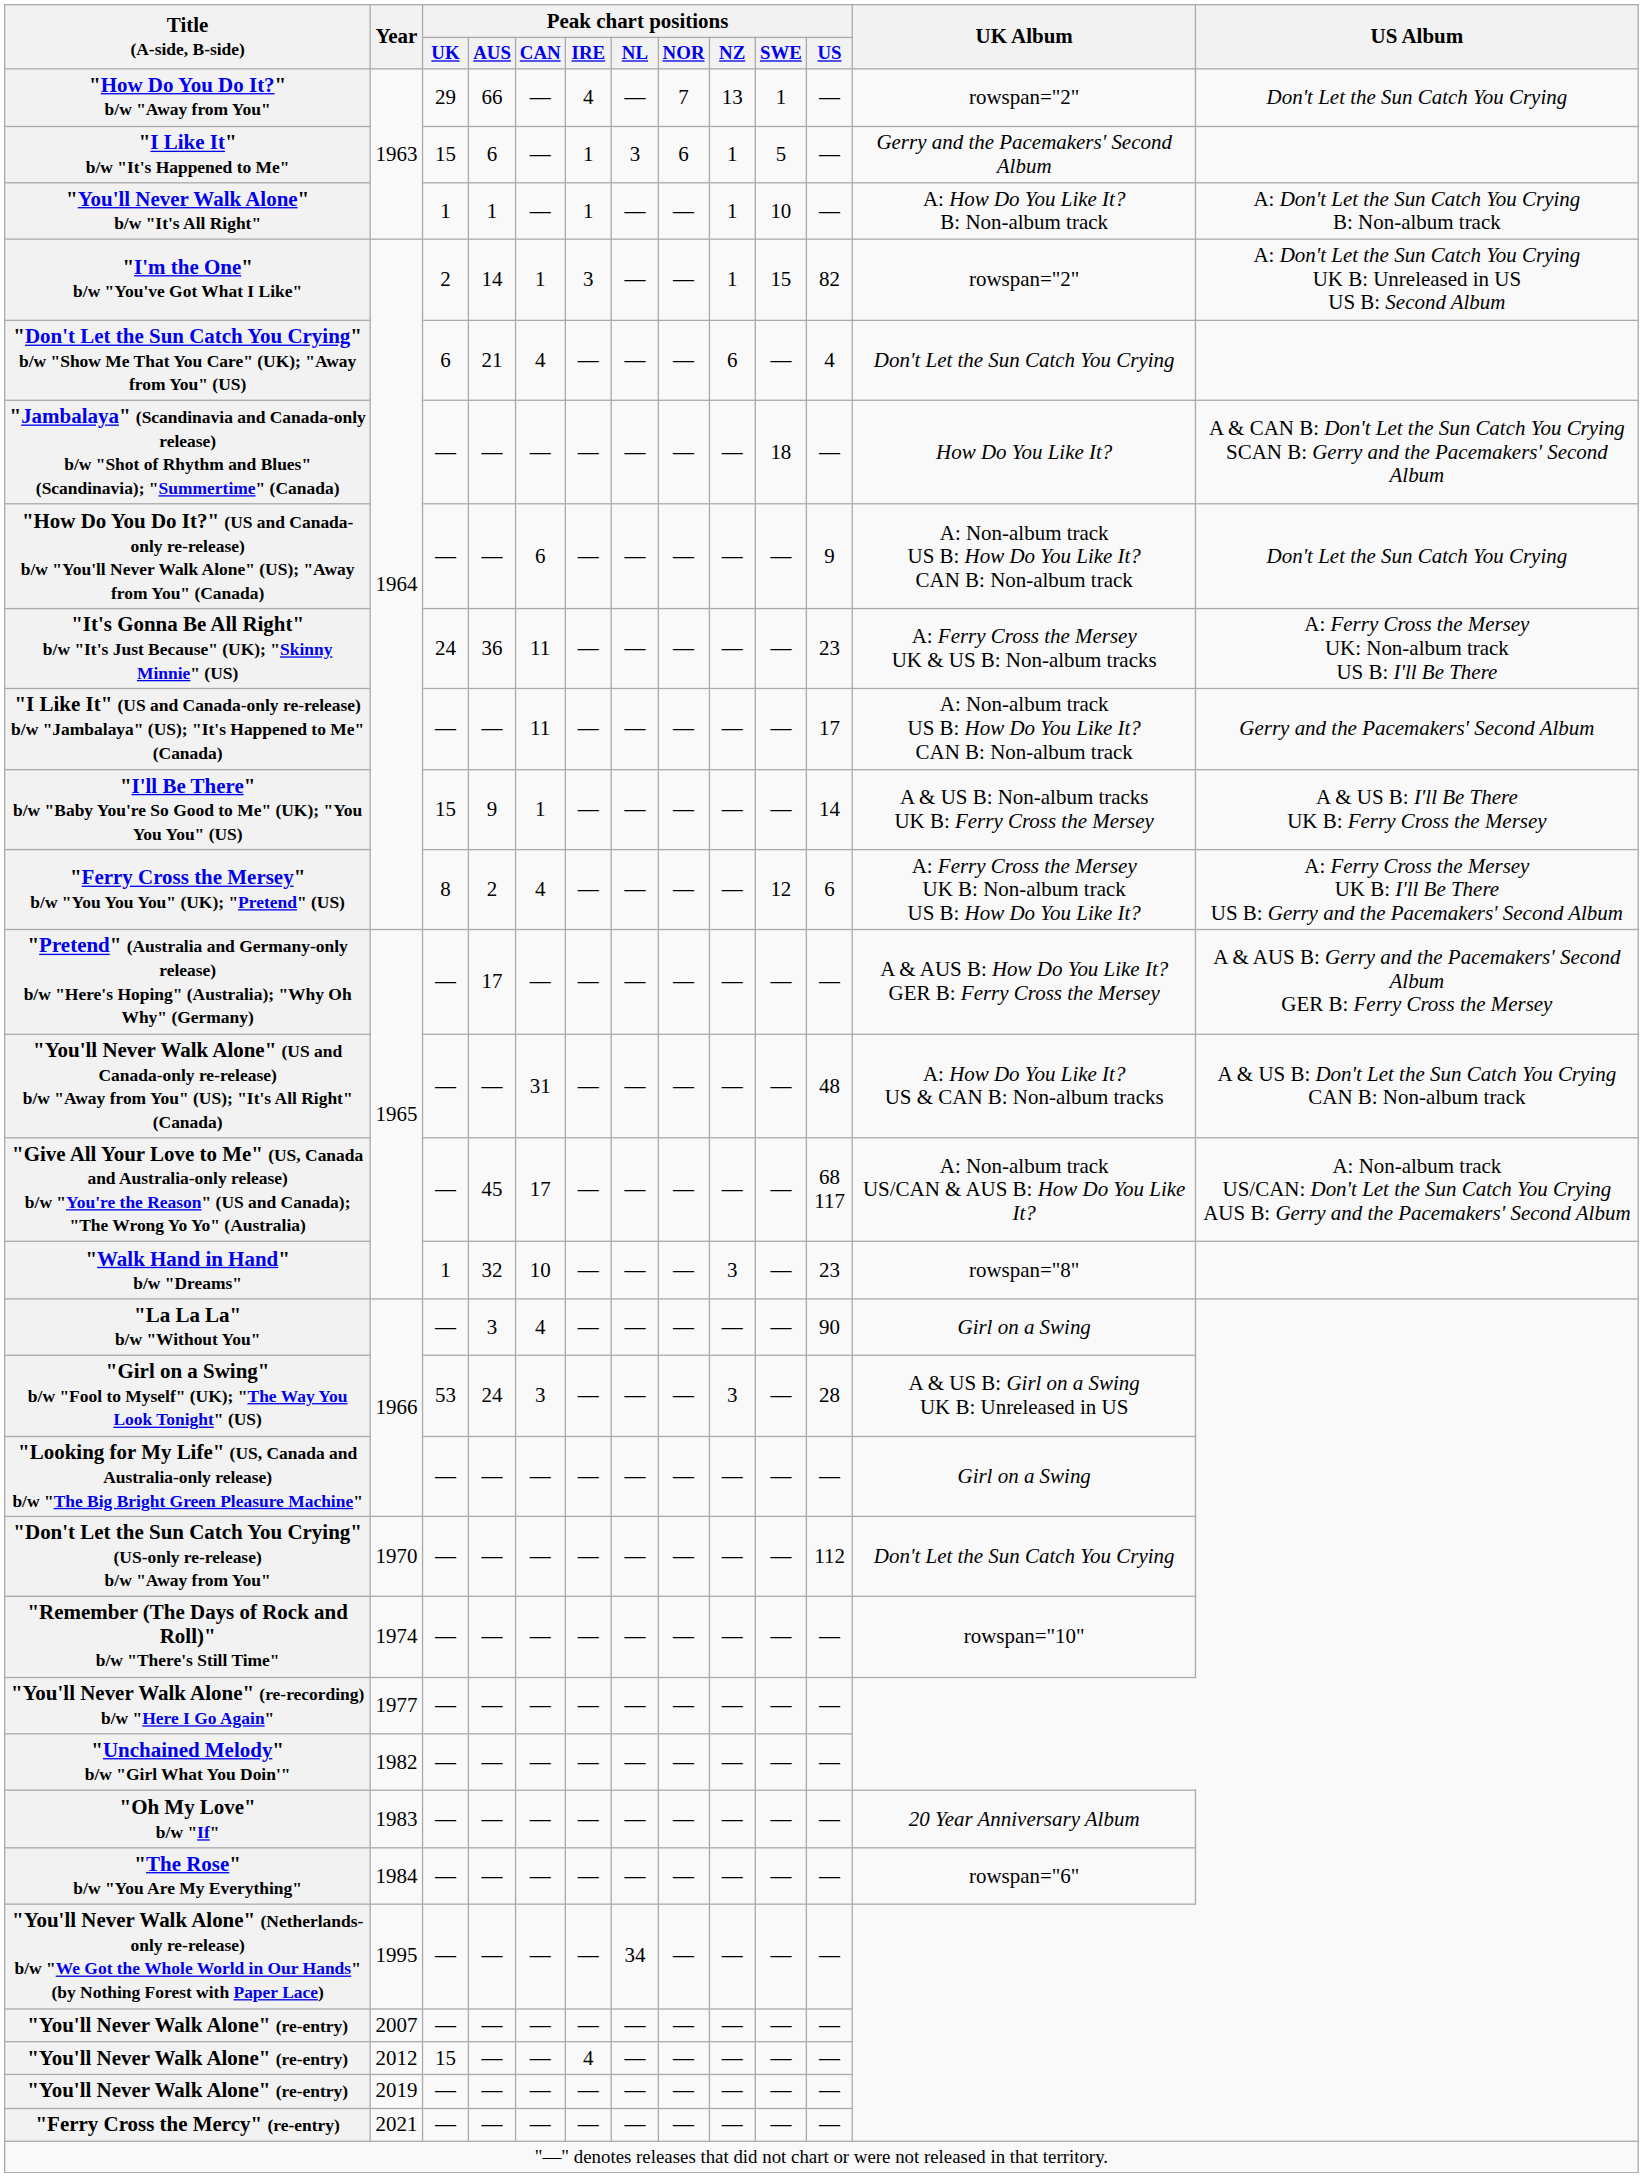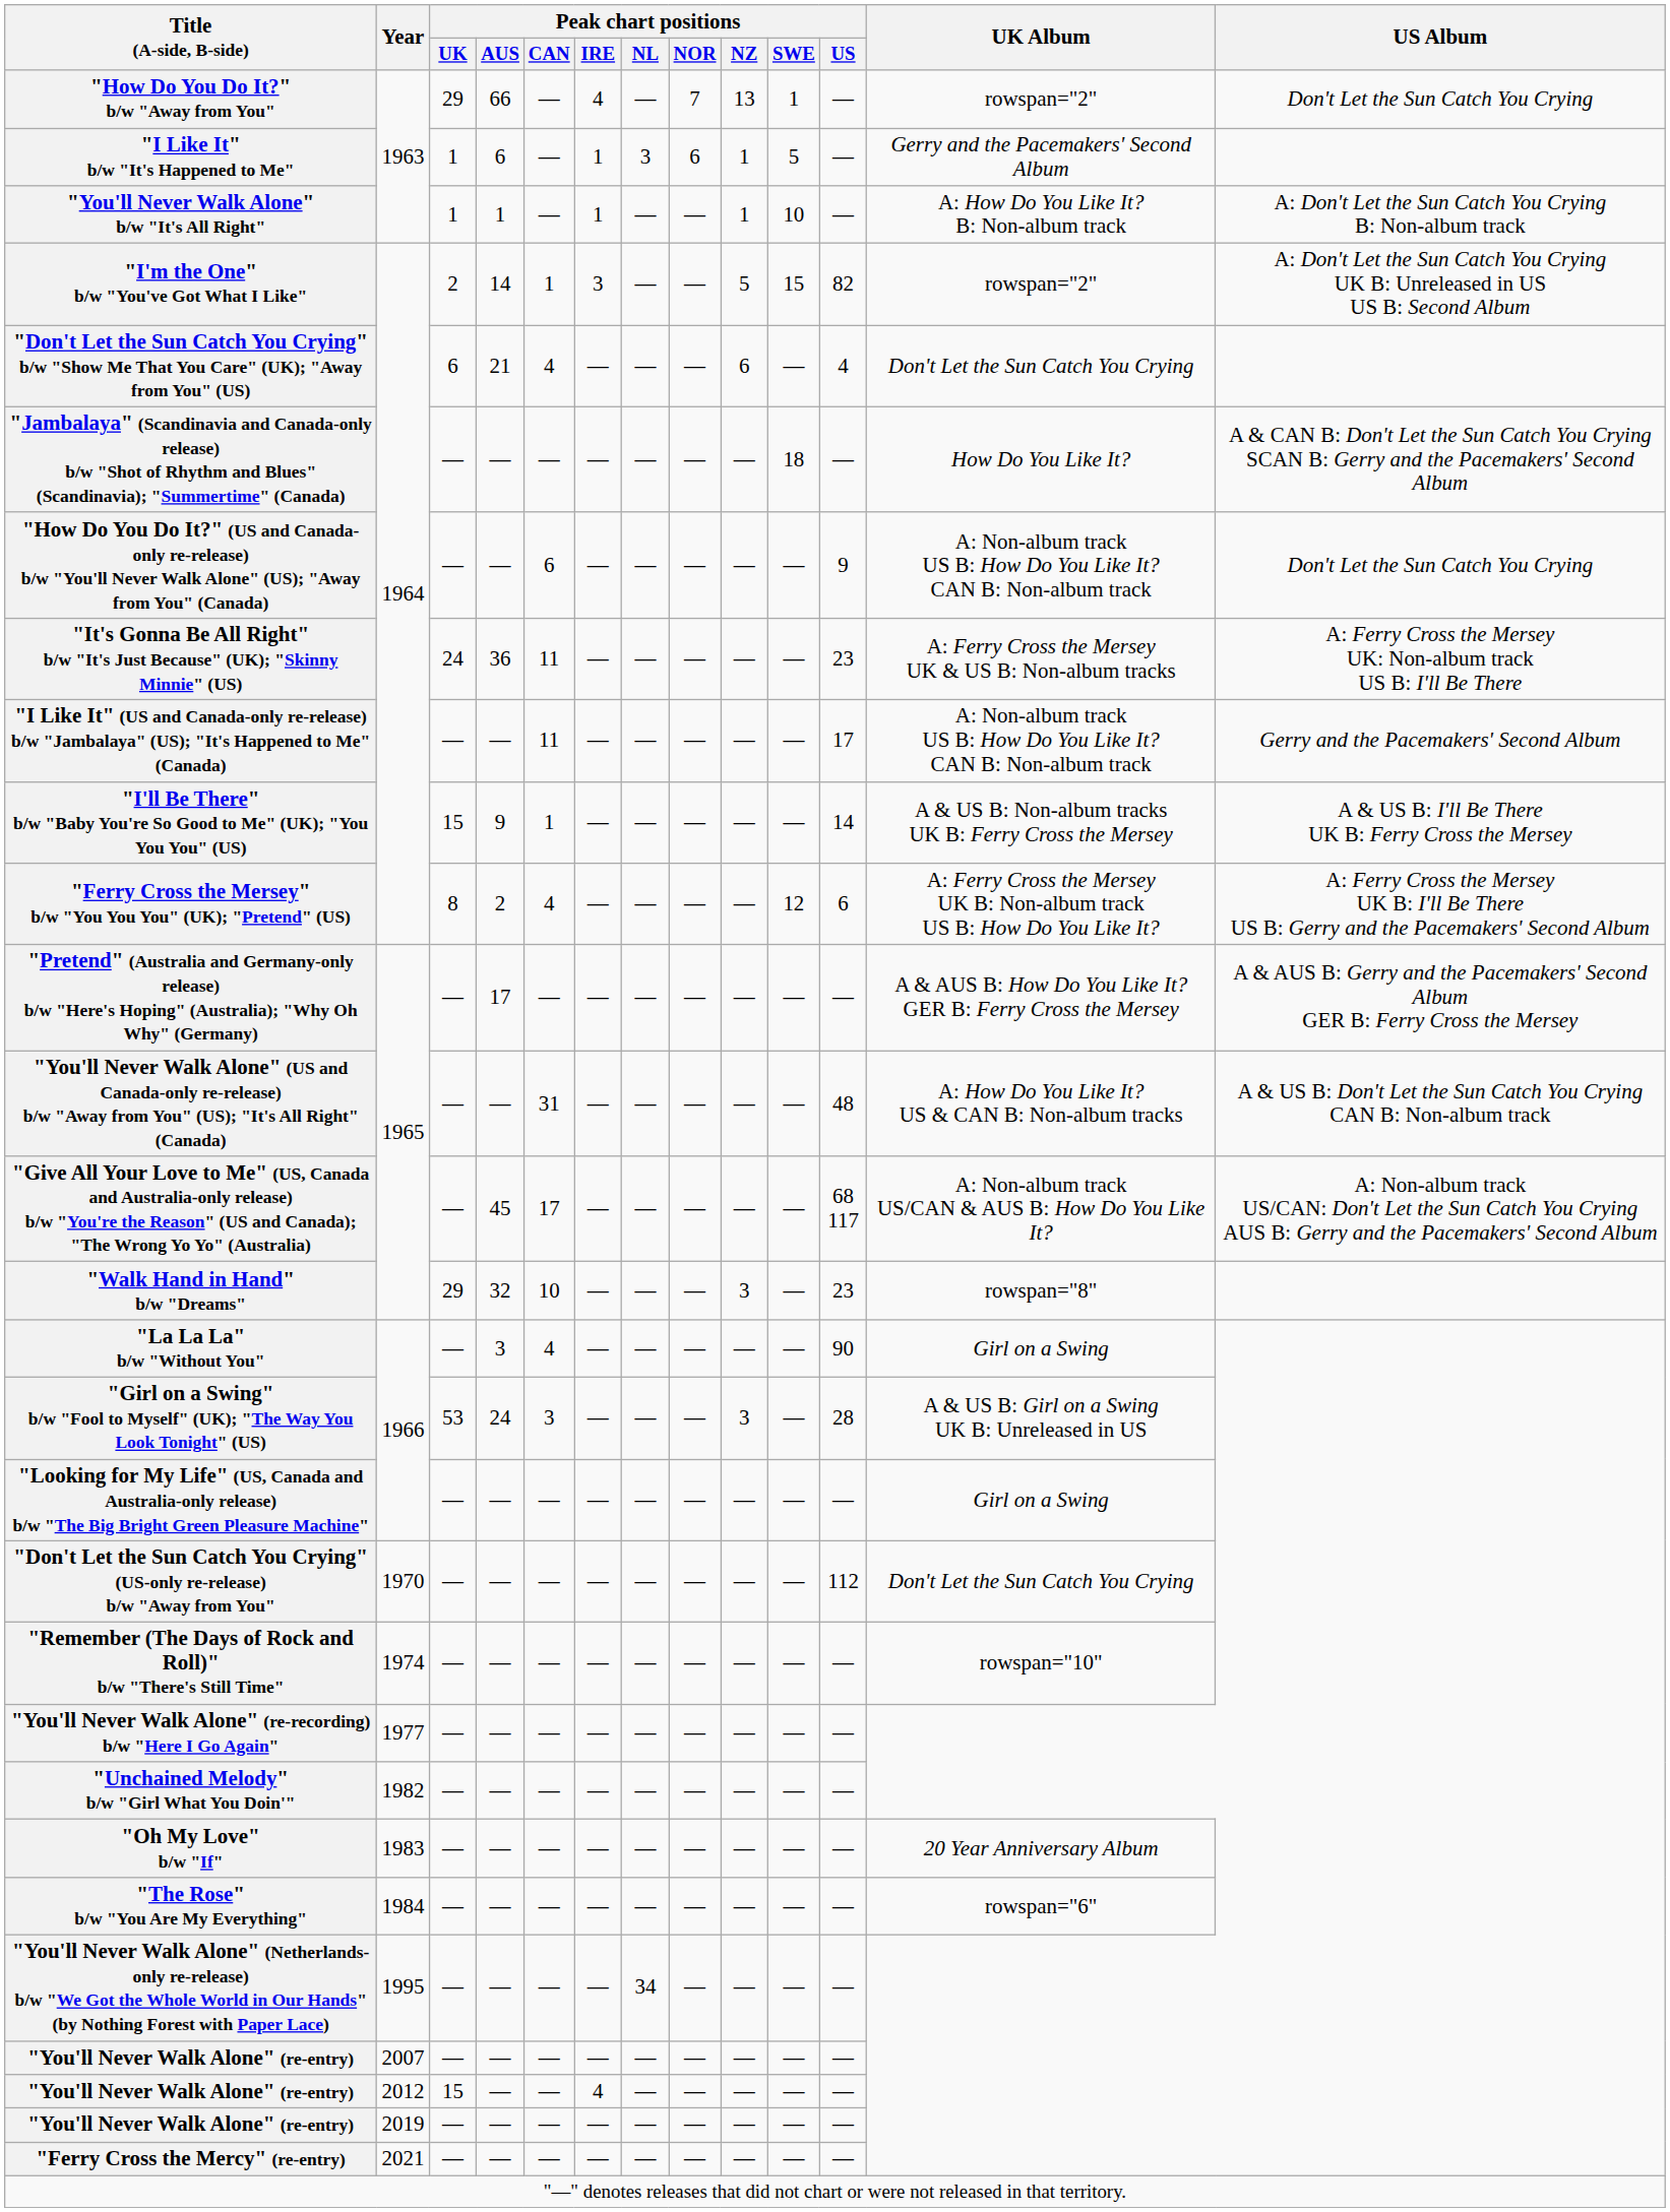"I Like It" b/w "It's Happened to Me" | Peak chart positions / UK: 15 -> 1
"I'm the One" b/w "You've Got What I Like" | Peak chart positions / NZ: 1 -> 5
"Walk Hand in Hand" b/w "Dreams" | Peak chart positions / UK: 1 -> 29
